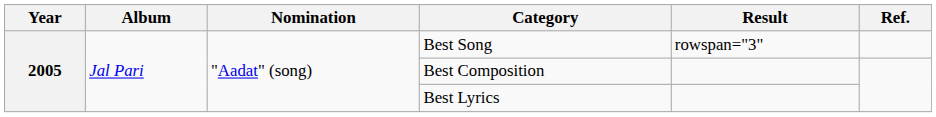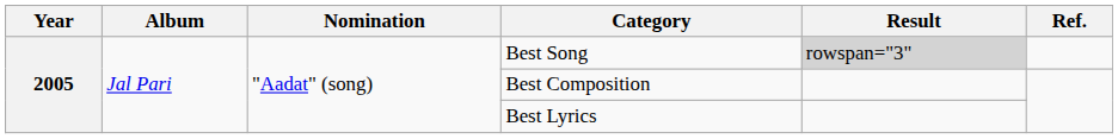Best Song | Result: no background -> lightgrey background
